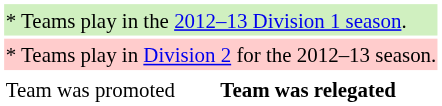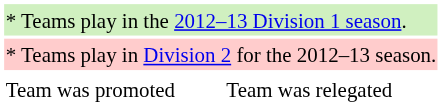Team was promoted | column 2: bold -> normal
